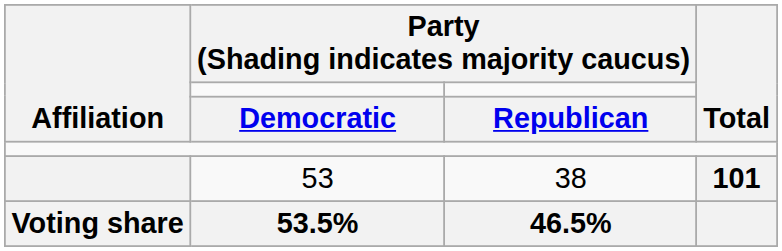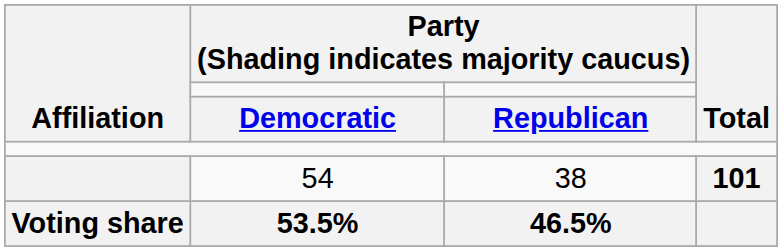101 | column 2: 53 -> 54
